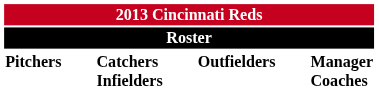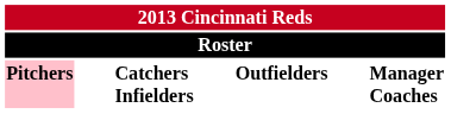Pitchers | column 1: no background -> pink background
